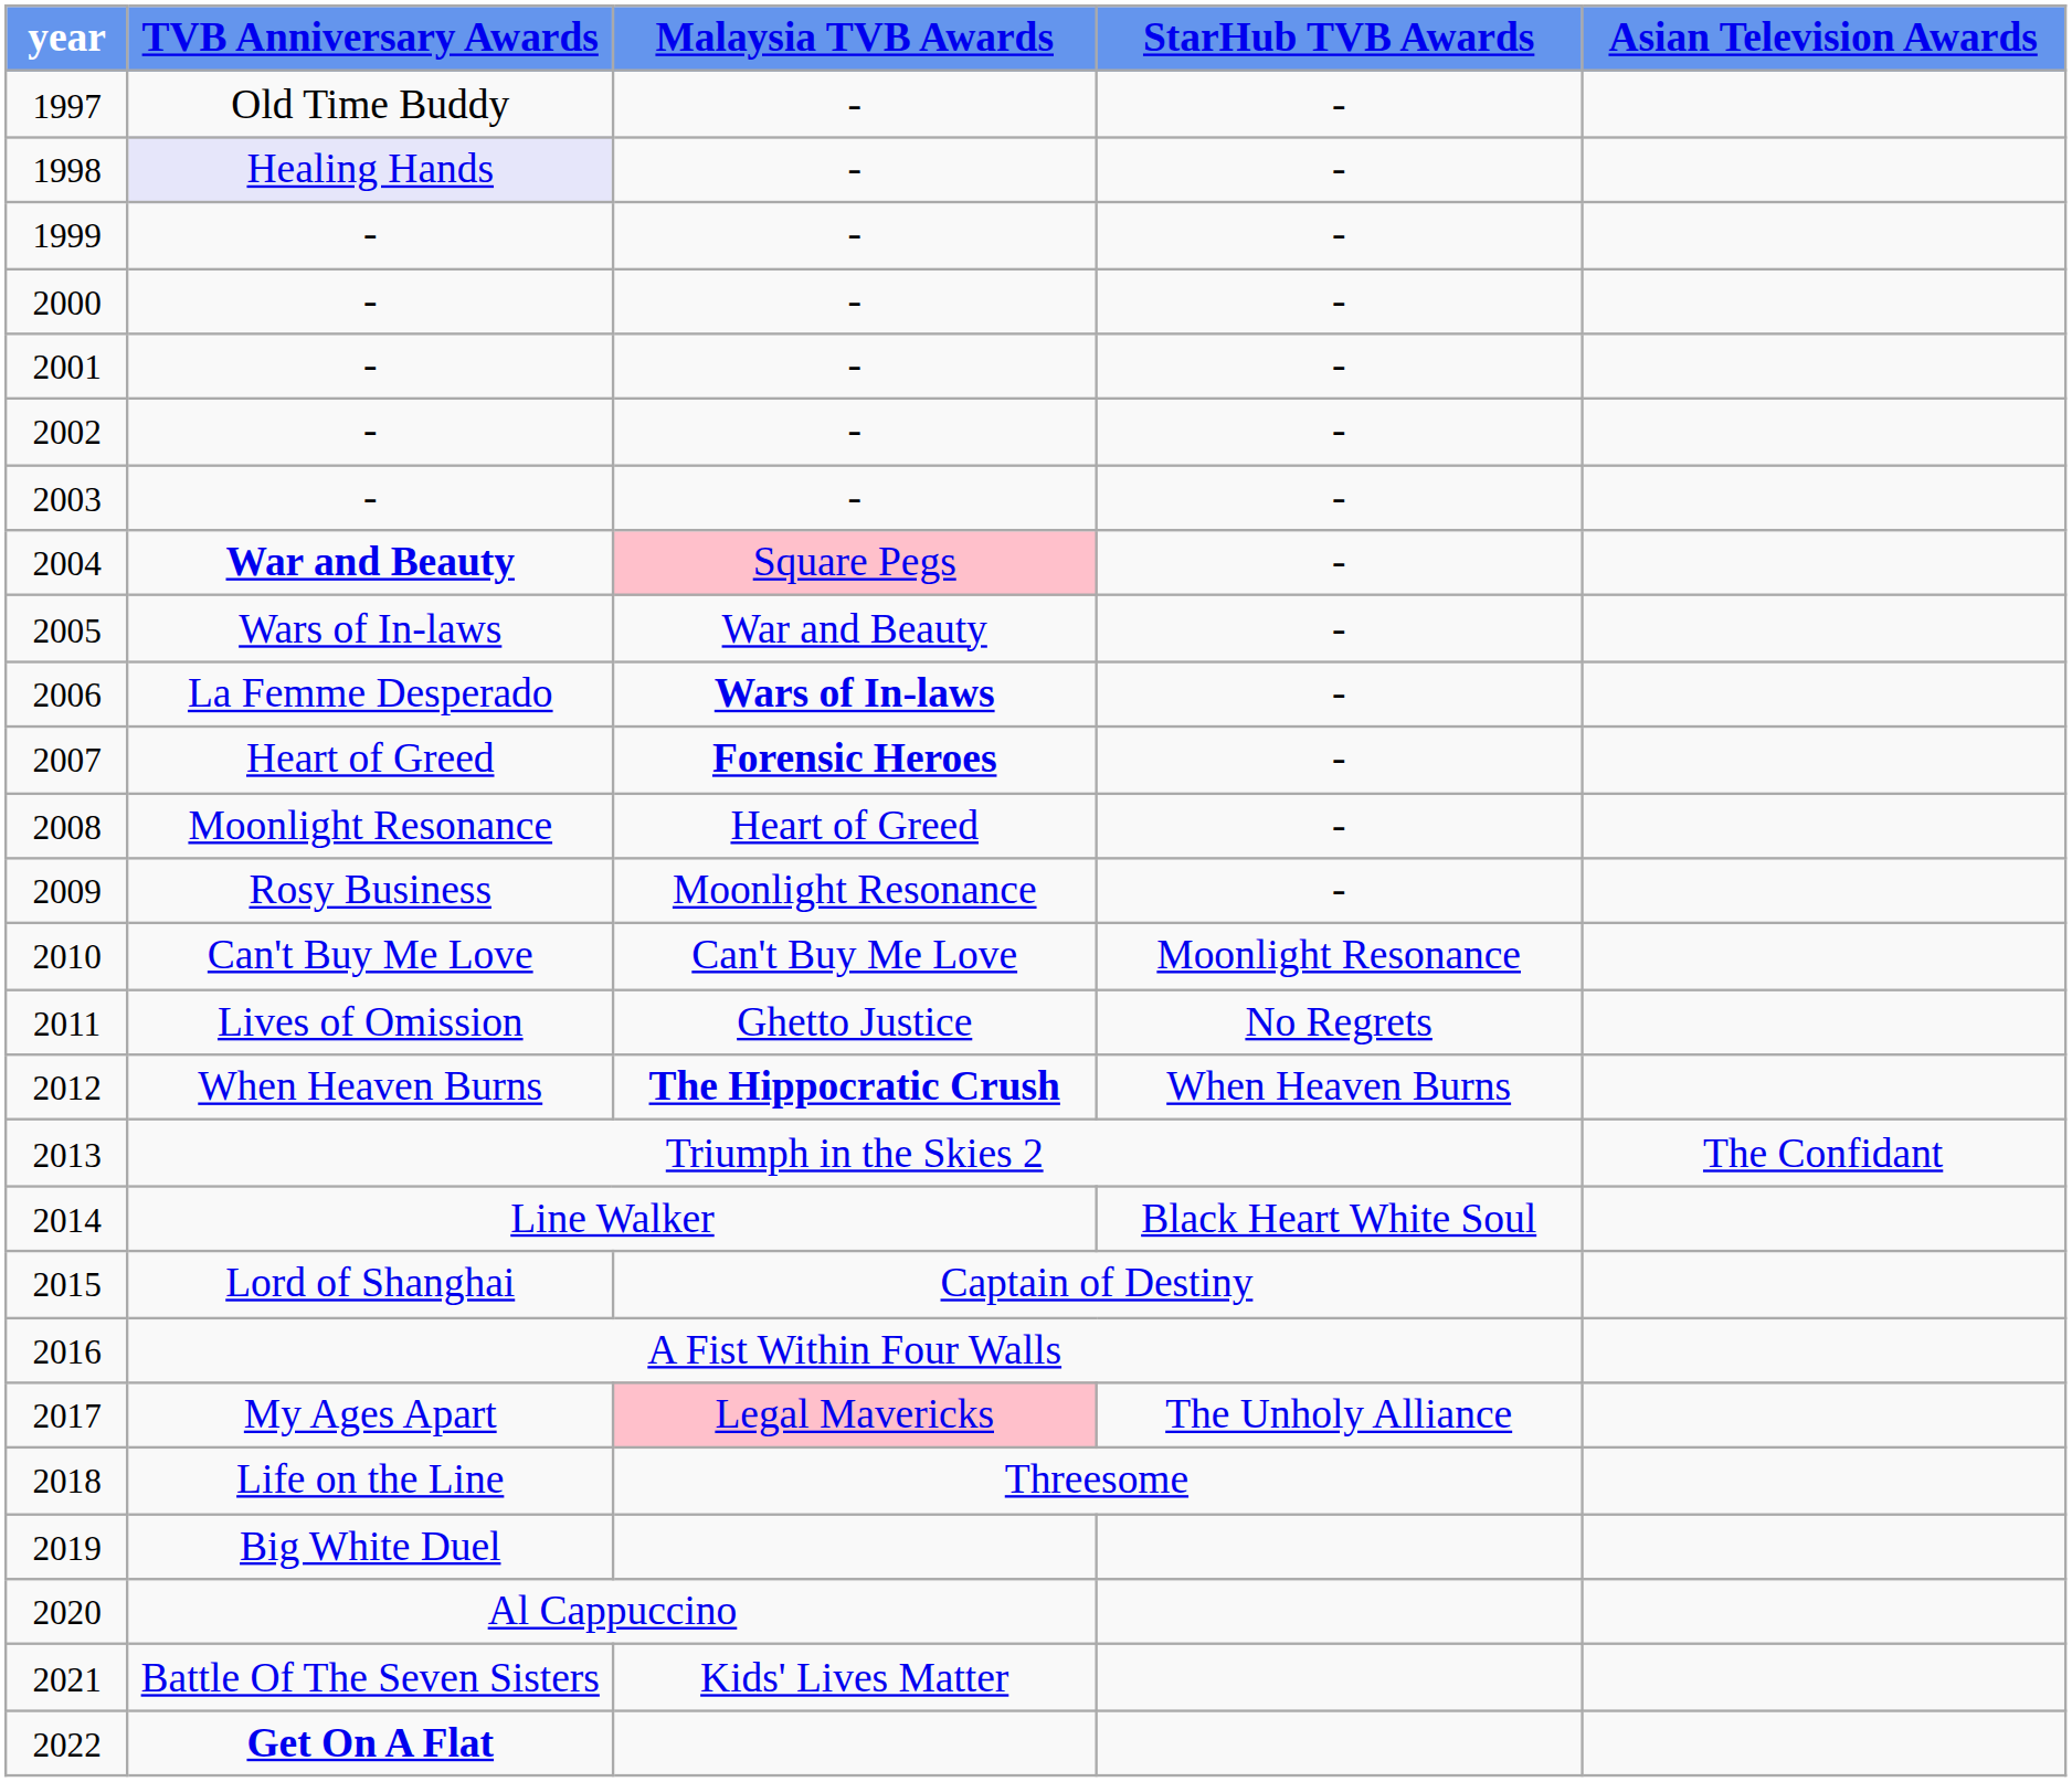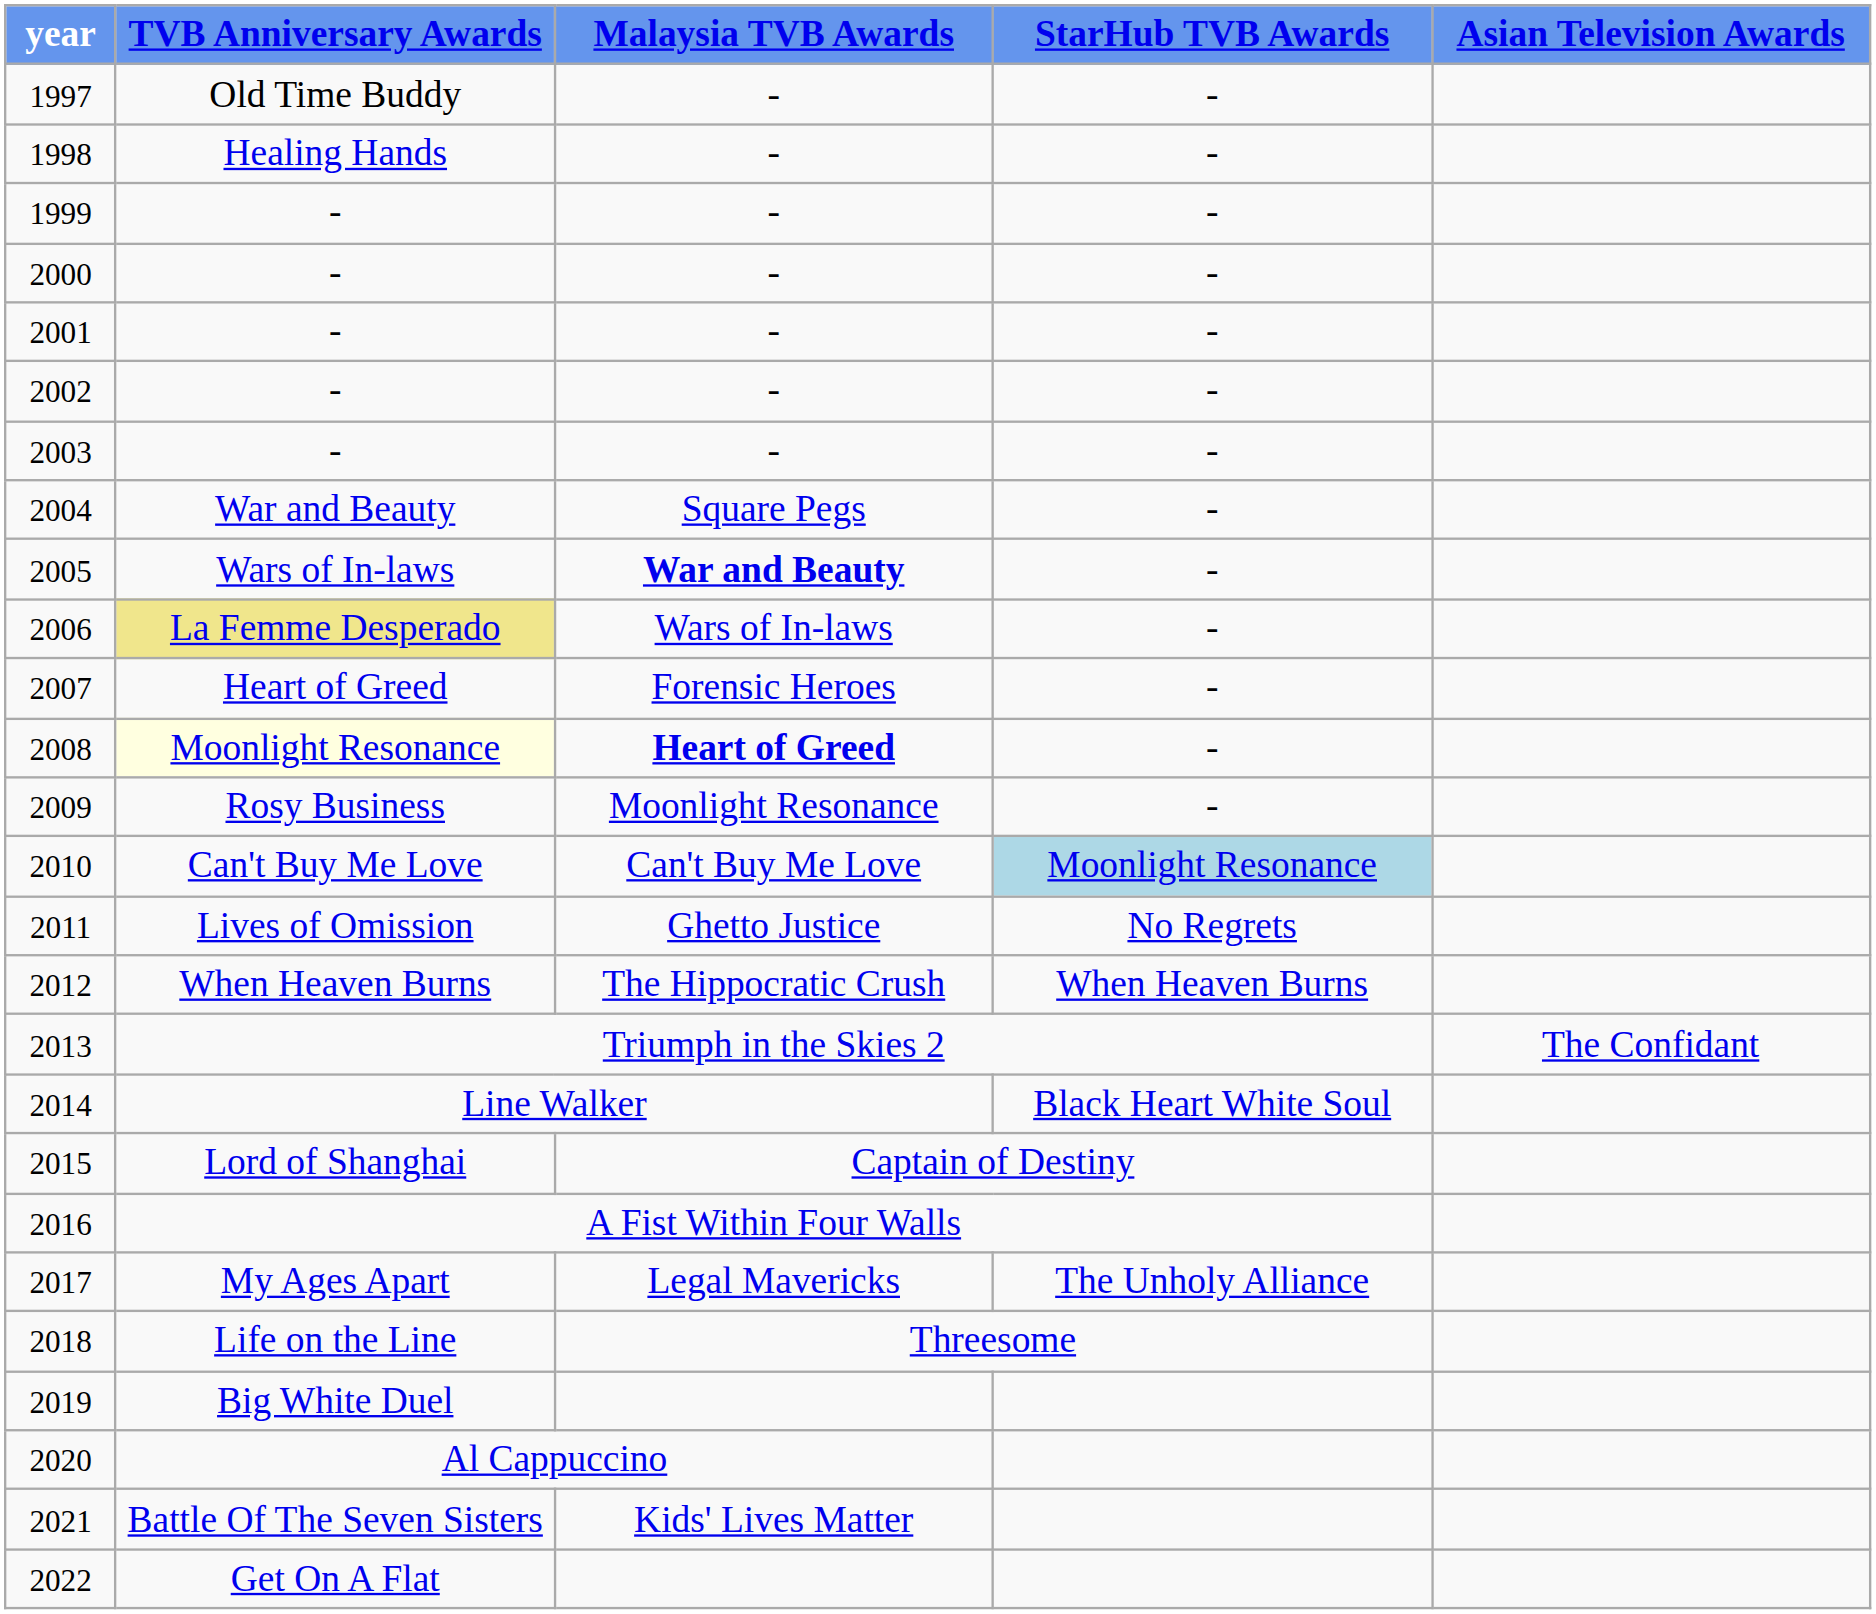1998 | TVB Anniversary Awards: lavender background -> no background
2004 | TVB Anniversary Awards: bold -> normal
2004 | Malaysia TVB Awards: pink background -> no background
2005 | Malaysia TVB Awards: normal -> bold
2006 | TVB Anniversary Awards: no background -> khaki background
2006 | Malaysia TVB Awards: bold -> normal
2007 | Malaysia TVB Awards: bold -> normal
2008 | TVB Anniversary Awards: no background -> lightyellow background
2008 | Malaysia TVB Awards: normal -> bold
2010 | StarHub TVB Awards: no background -> lightblue background
2012 | Malaysia TVB Awards: bold -> normal
2017 | Malaysia TVB Awards: pink background -> no background
2022 | TVB Anniversary Awards: bold -> normal
